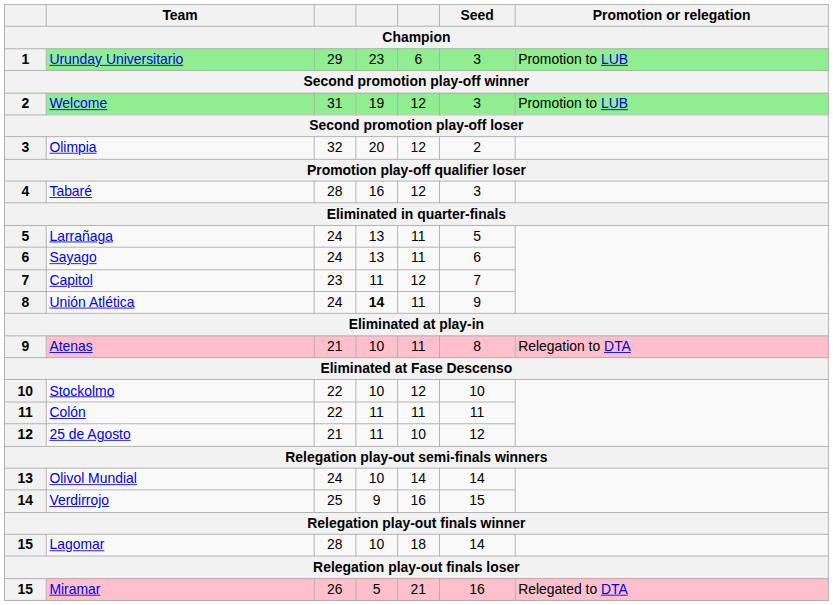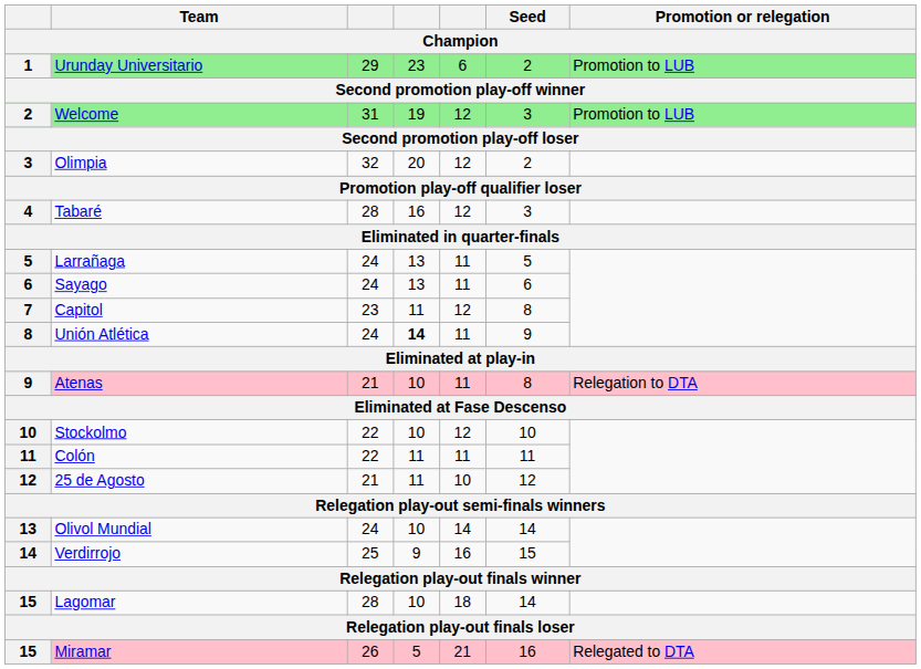Urunday Universitario | Seed: 3 -> 2
Capitol | Seed: 7 -> 8
